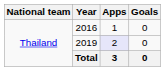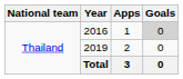2016 | Goals: no background -> lightgrey background
2019 | Apps: lavender background -> no background
